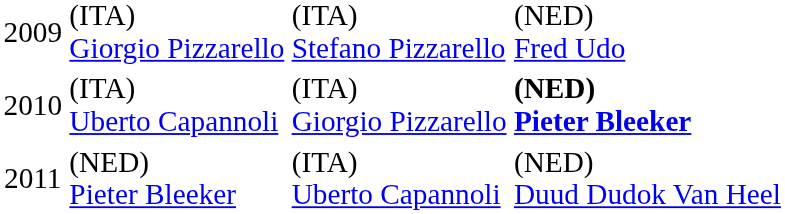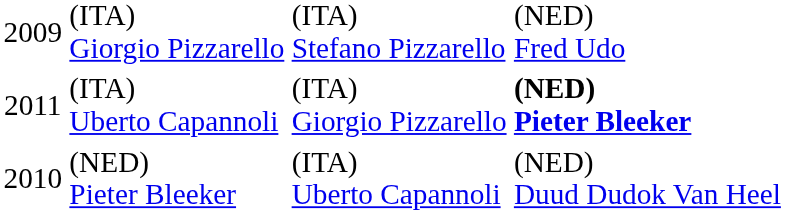row 2 | column 1: 2010 -> 2011
row 3 | column 1: 2011 -> 2010
